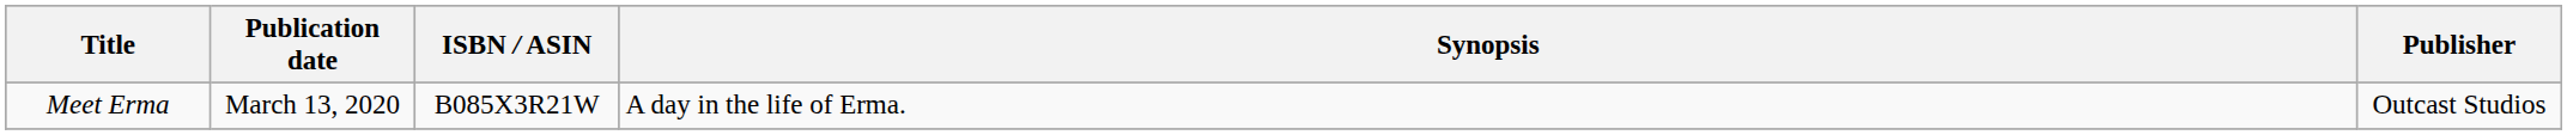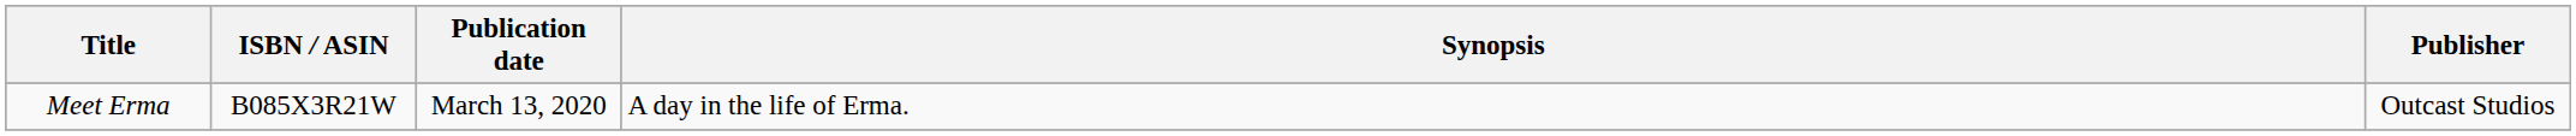columns swapped: Publication date <-> ISBN / ASIN
